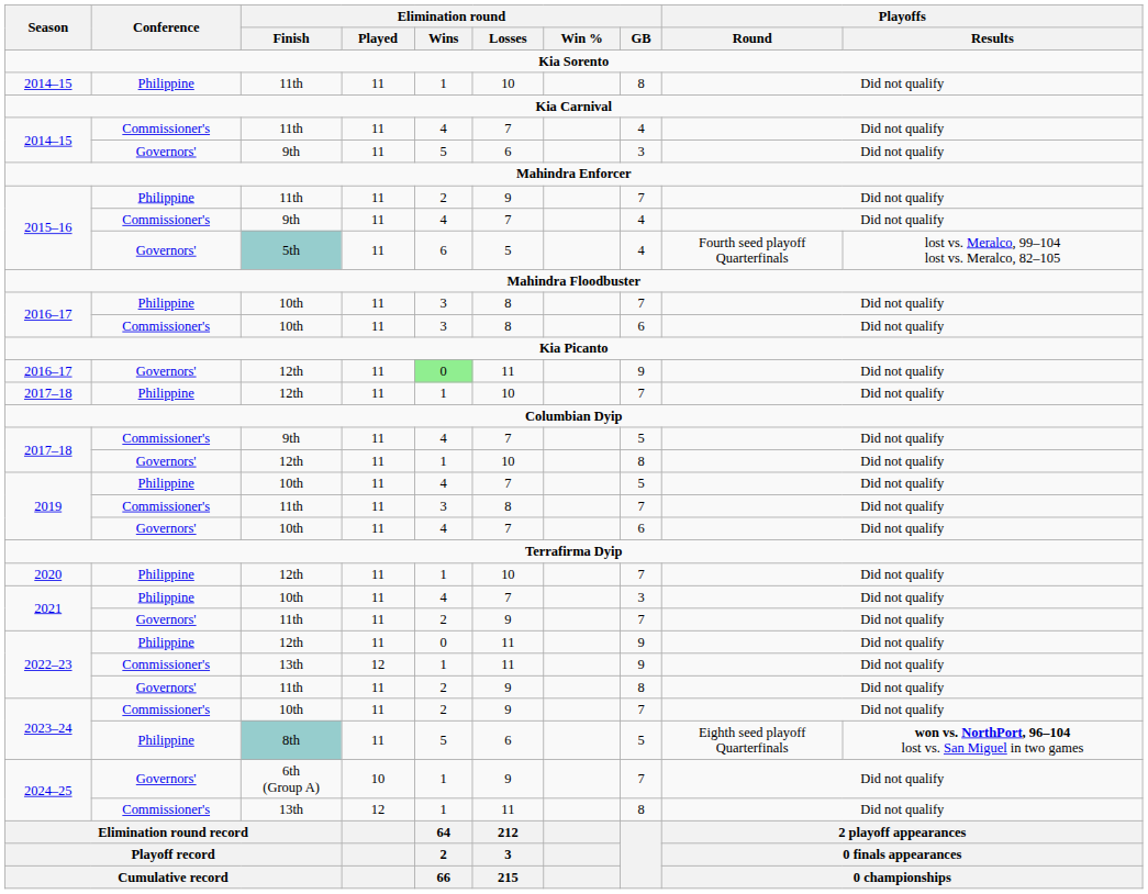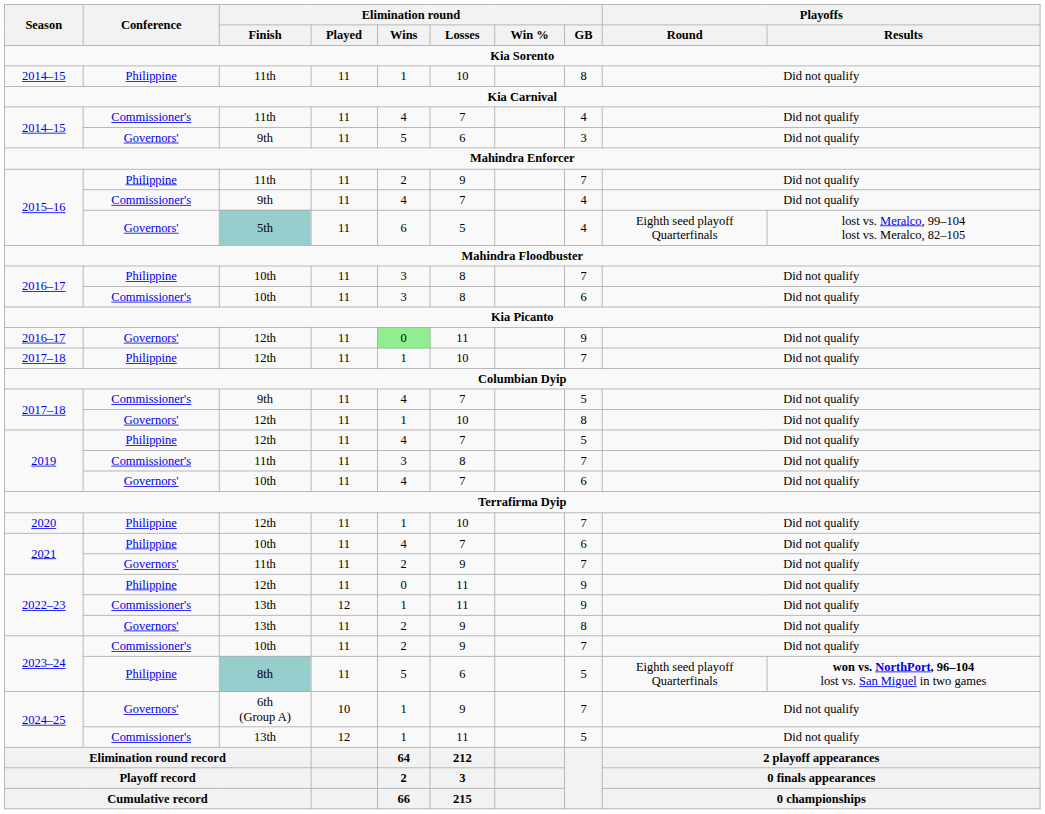2015–16 / Governors' | Playoffs / Round: Fourth seed playoff Quarterfinals -> Eighth seed playoff Quarterfinals
2019 / Philippine | Elimination round / Finish: 10th -> 12th
2021 / Philippine | Elimination round / GB: 3 -> 6
2022–23 / Governors' | Elimination round / Finish: 11th -> 13th
2024–25 / Commissioner's | Elimination round / GB: 8 -> 5
